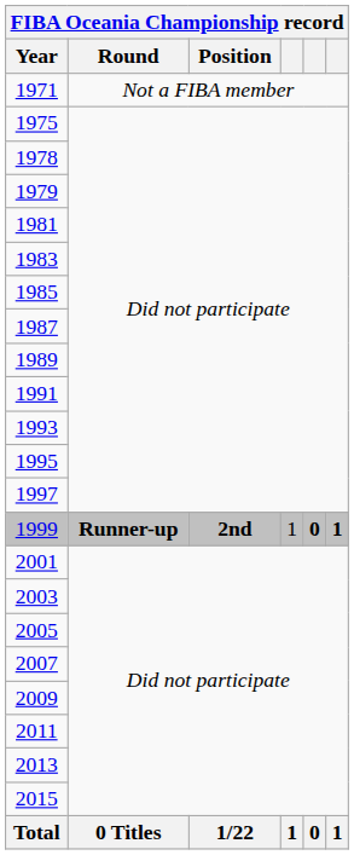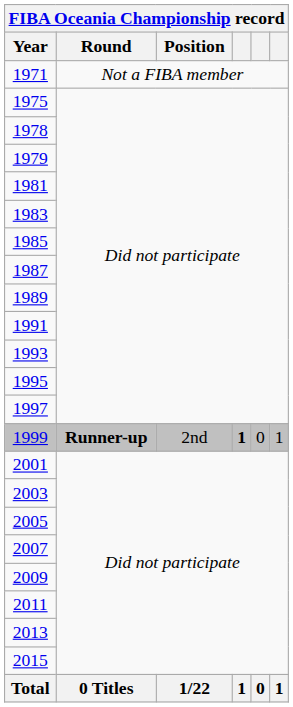1999 | Position: bold -> normal
1999 | column 4: normal -> bold
1999 | column 5: bold -> normal
1999 | column 6: bold -> normal
